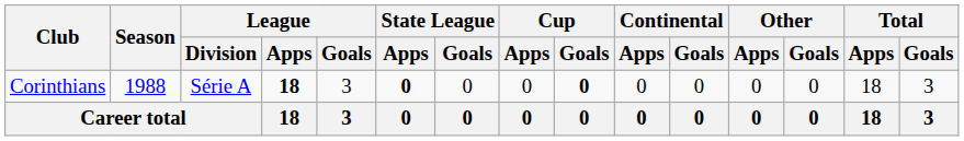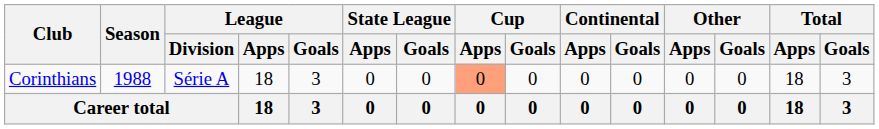Corinthians | League / Apps: bold -> normal
Corinthians | State League / Apps: bold -> normal
Corinthians | Cup / Apps: no background -> lightsalmon background
Corinthians | Cup / Goals: bold -> normal
